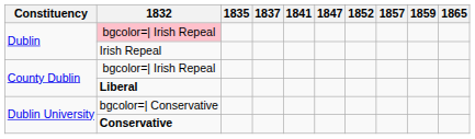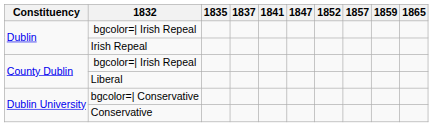Dublin / bgcolor=| Irish Repeal | 1832: pink background -> no background
Liberal | 1832: bold -> normal
Conservative | 1832: bold -> normal
